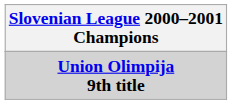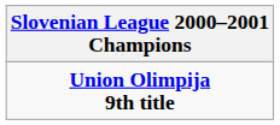row 2 | column 1: lightgrey background -> no background
